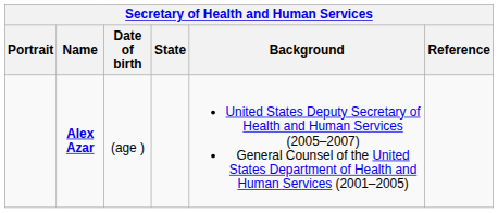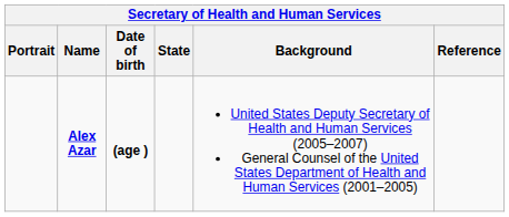Alex Azar | Date of birth: normal -> bold
